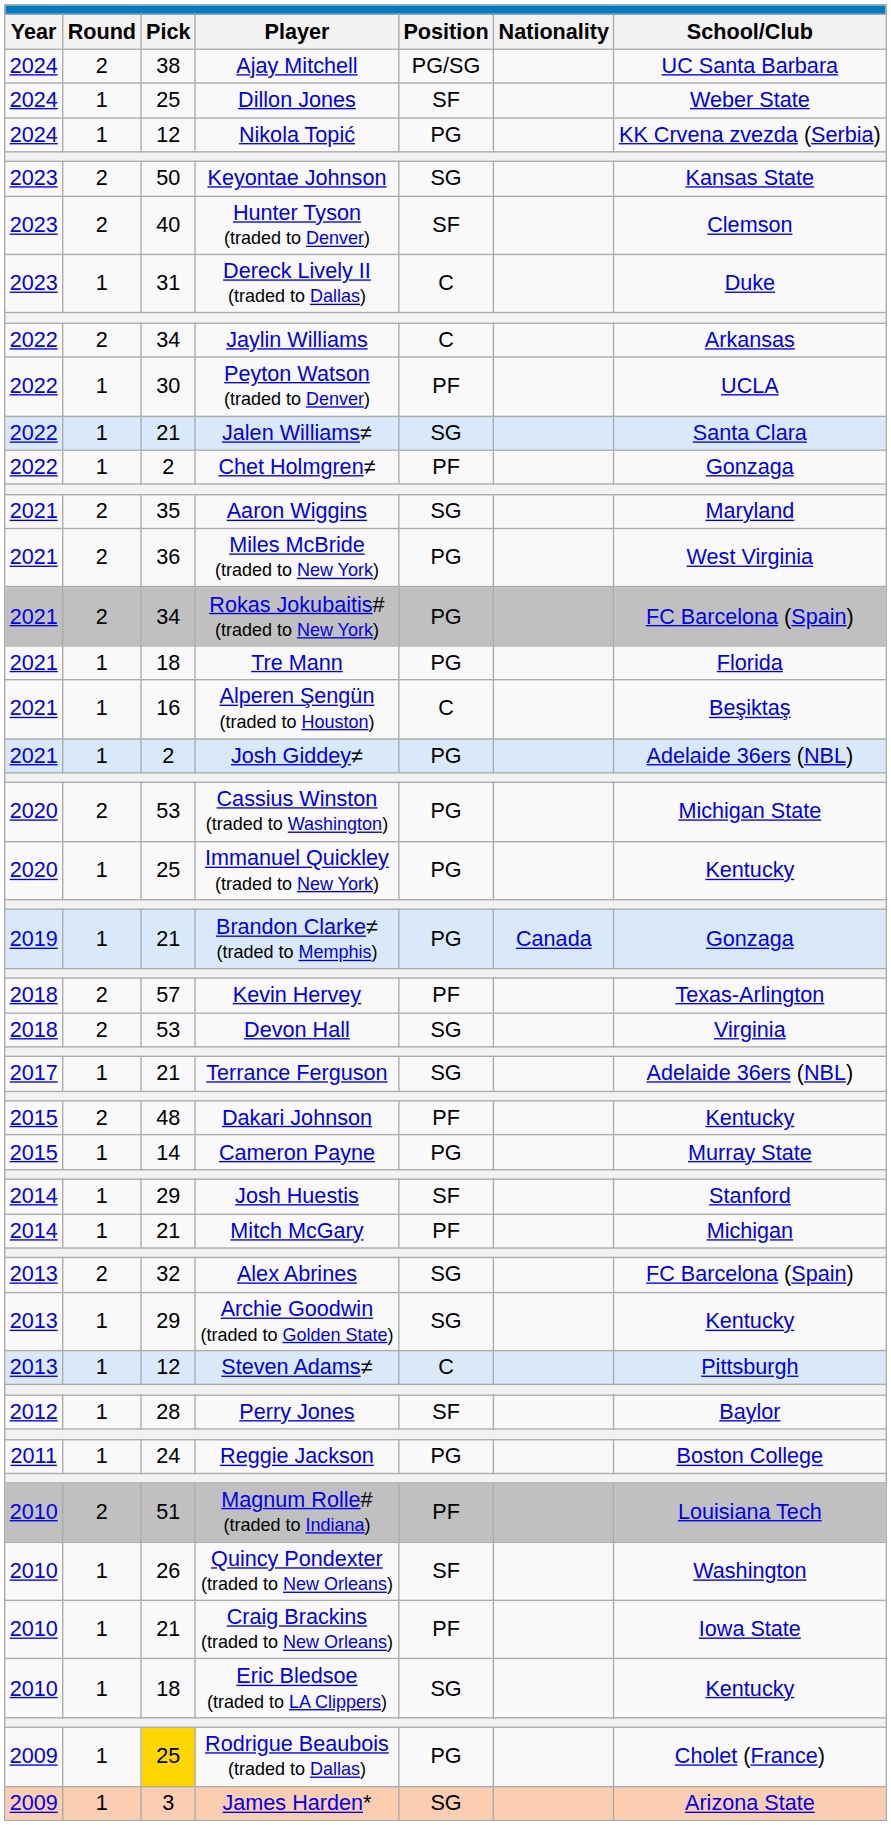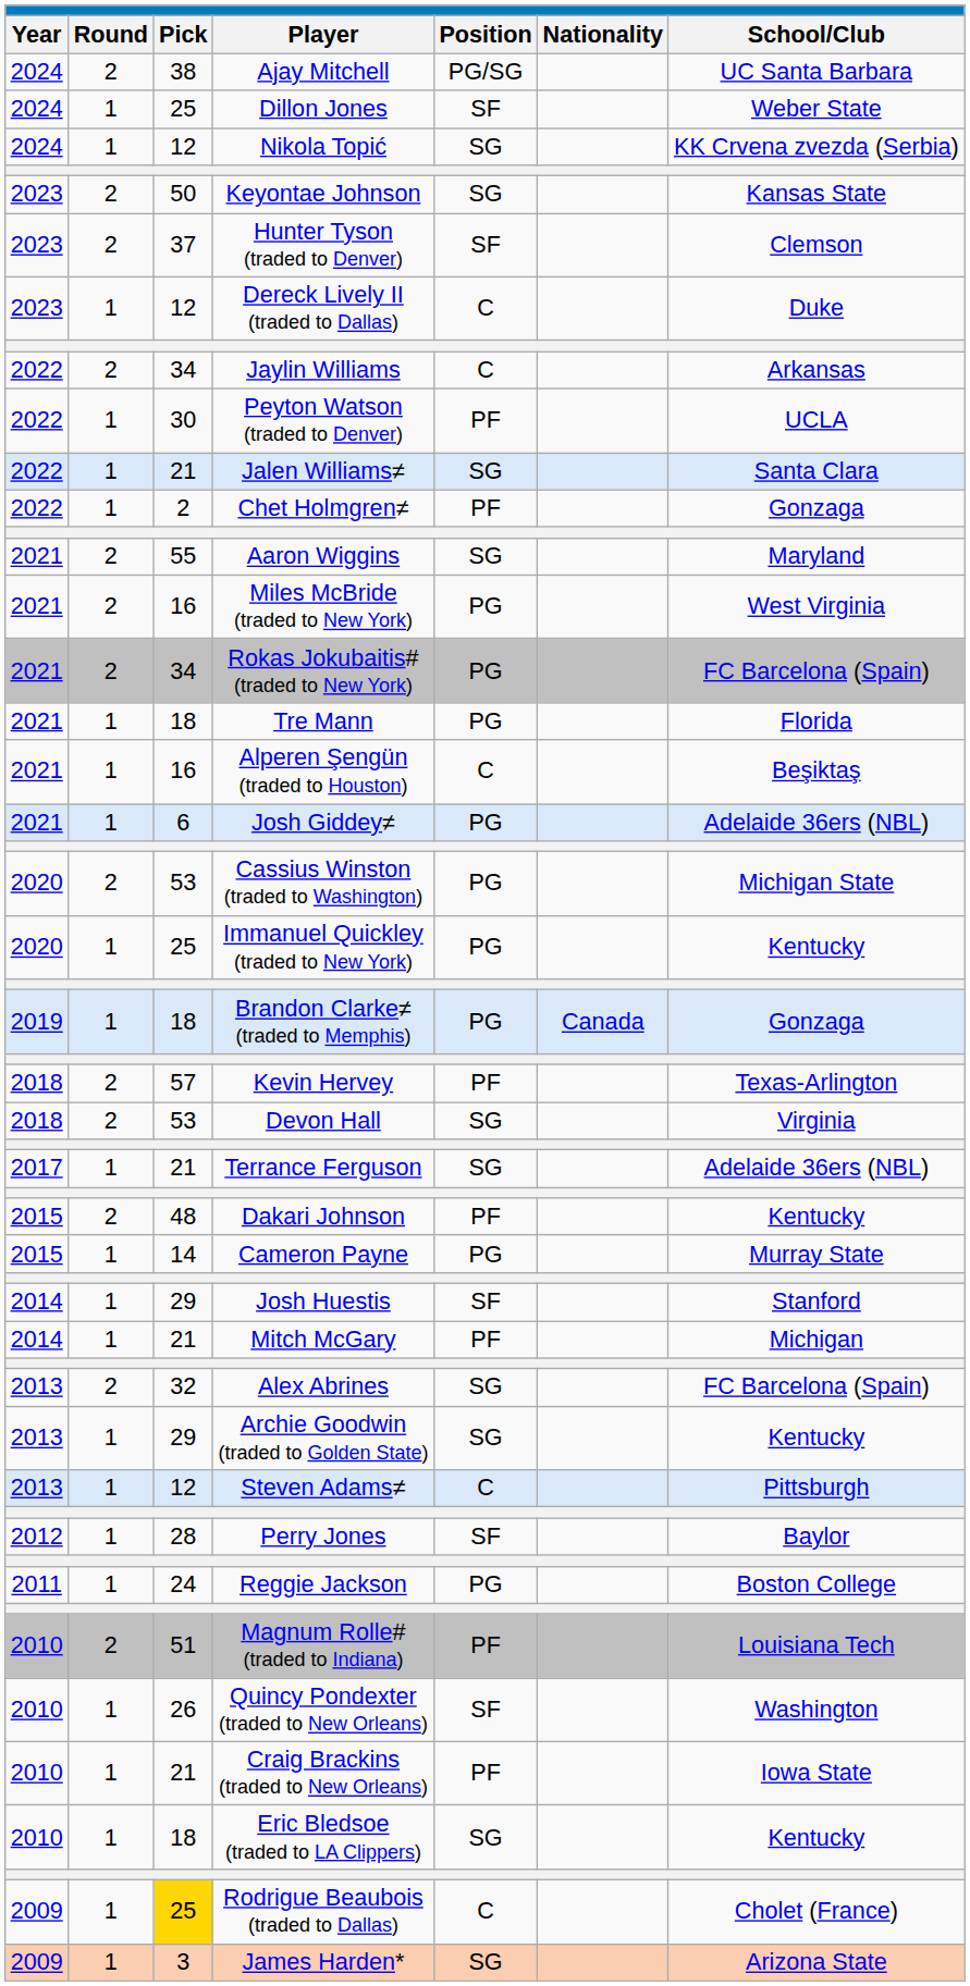Nikola Topić | column 5: PG -> SG
Hunter Tyson (traded to Denver) | column 3: 40 -> 37
Dereck Lively II (traded to Dallas) | column 3: 31 -> 12
Aaron Wiggins | column 3: 35 -> 55
Miles McBride (traded to New York) | column 3: 36 -> 16
Josh Giddey≠ | column 3: 2 -> 6
Brandon Clarke≠ (traded to Memphis) | column 3: 21 -> 18
Rodrigue Beaubois (traded to Dallas) | column 5: PG -> C
